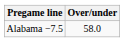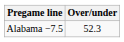Alabama −7.5 | Over/under: 58.0 -> 52.3
